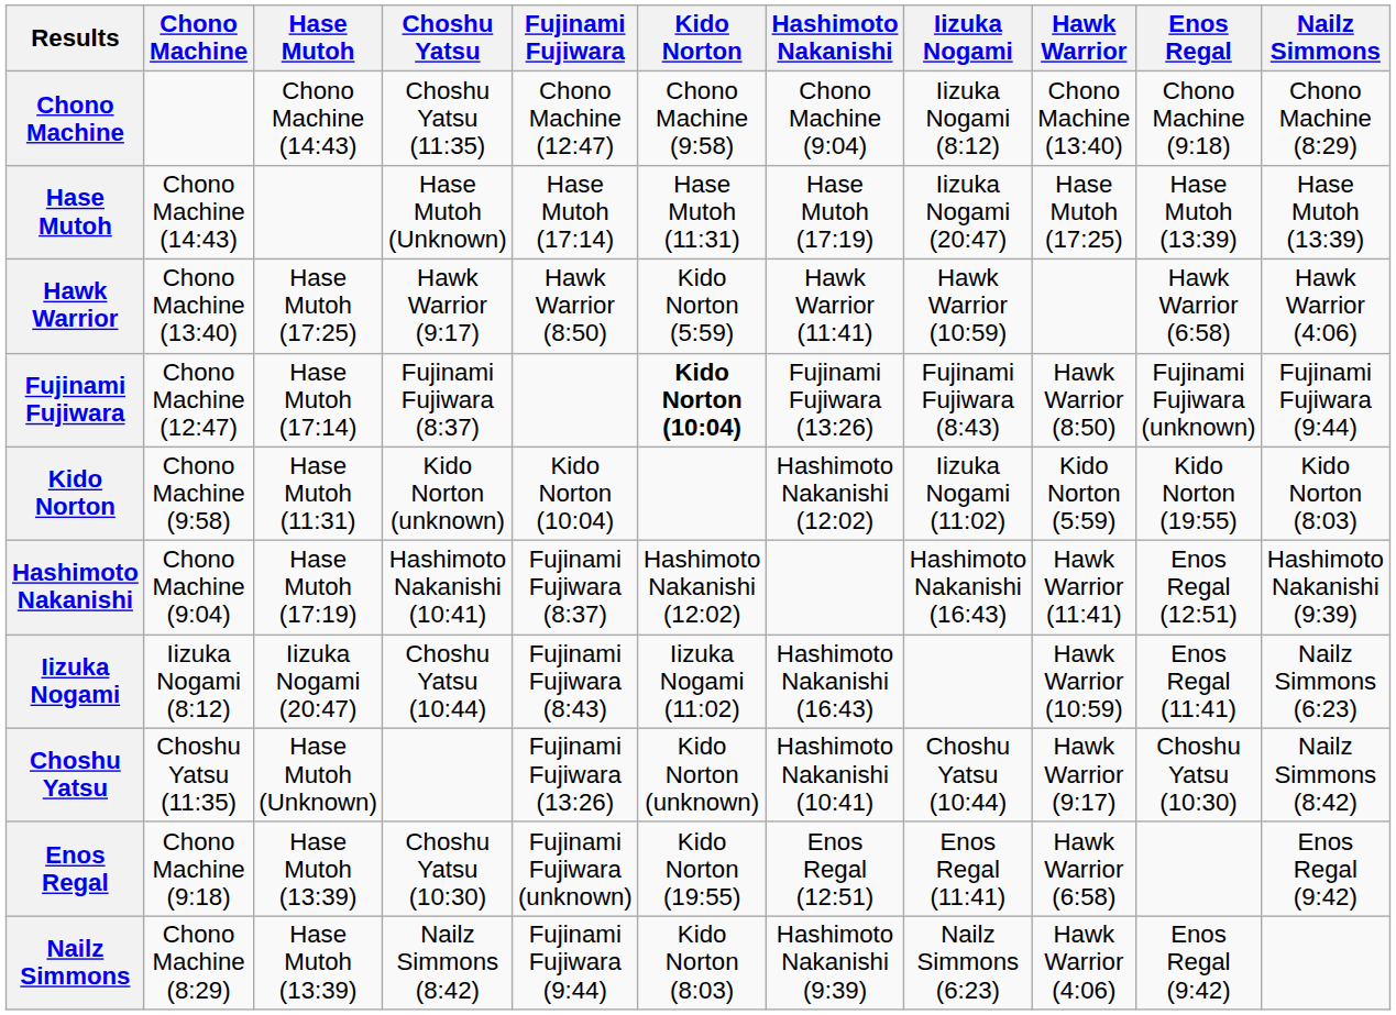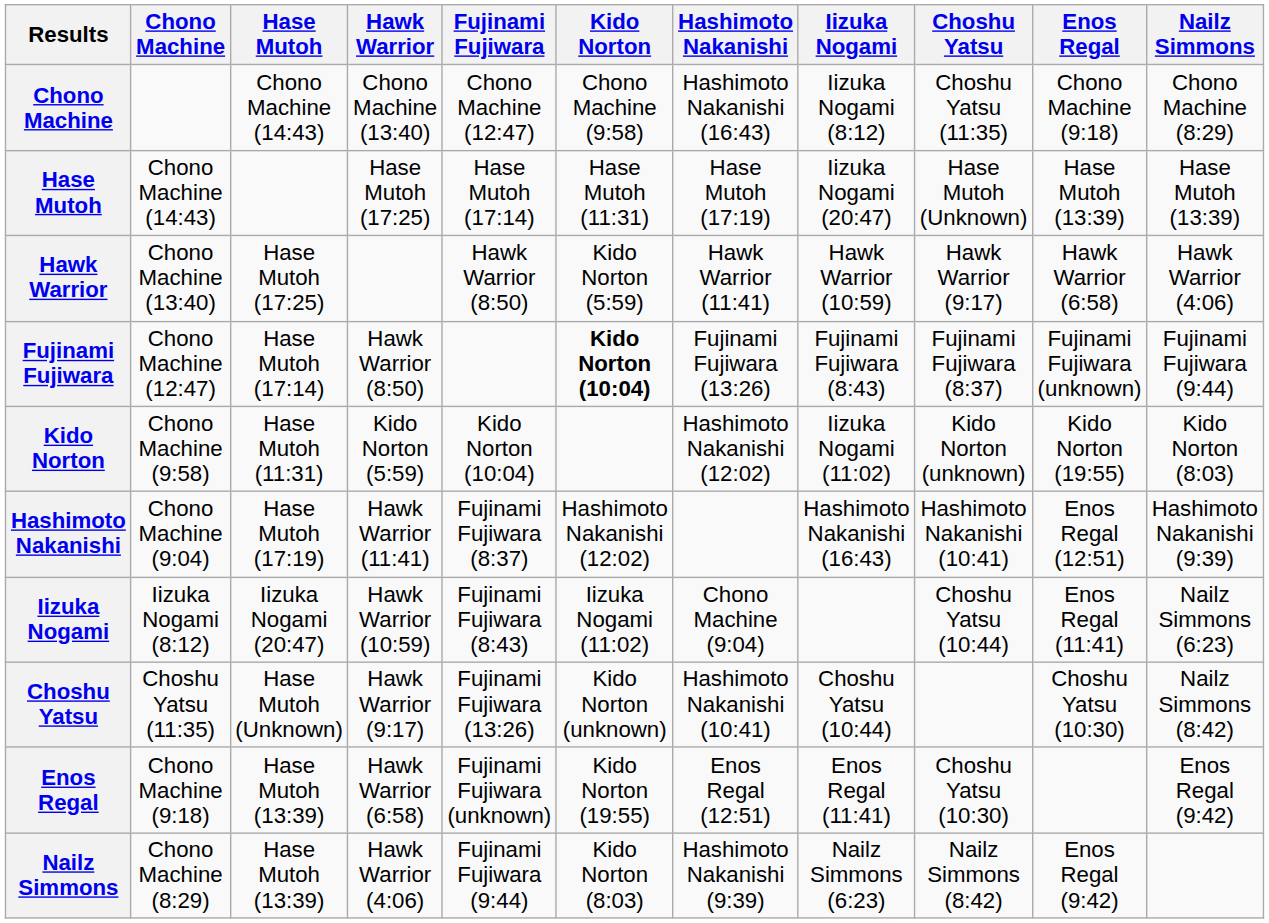columns swapped: Hawk Warrior <-> Choshu Yatsu
row 2 | Hashimoto Nakanishi: Chono Machine (9:04) -> Hashimoto Nakanishi (16:43)
row 8 | Hashimoto Nakanishi: Hashimoto Nakanishi (16:43) -> Chono Machine (9:04)
